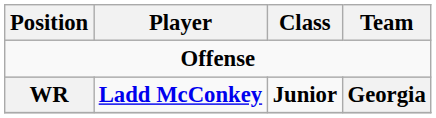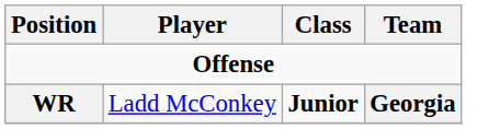WR | Player: bold -> normal
